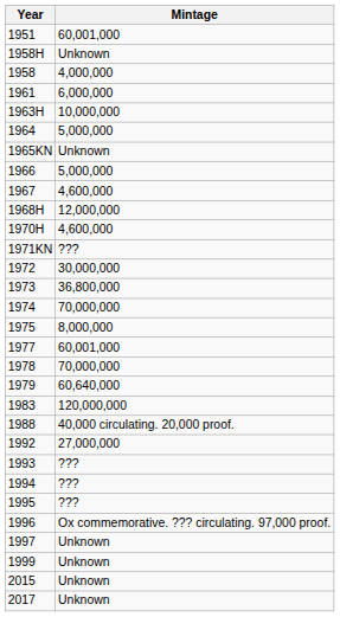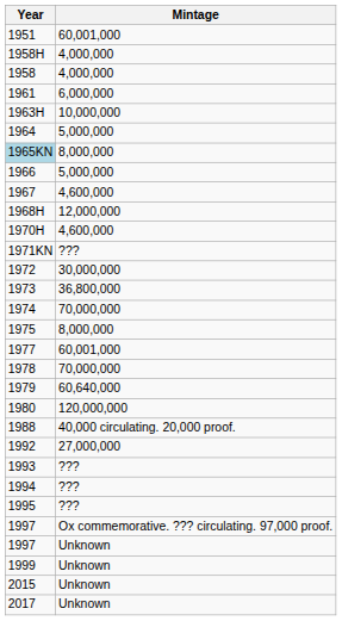row 3 | Mintage: Unknown -> 4,000,000
row 8 | Year: no background -> lightblue background
row 8 | Mintage: Unknown -> 8,000,000
row 21 | Year: 1983 -> 1980
row 27 | Year: 1996 -> 1997
